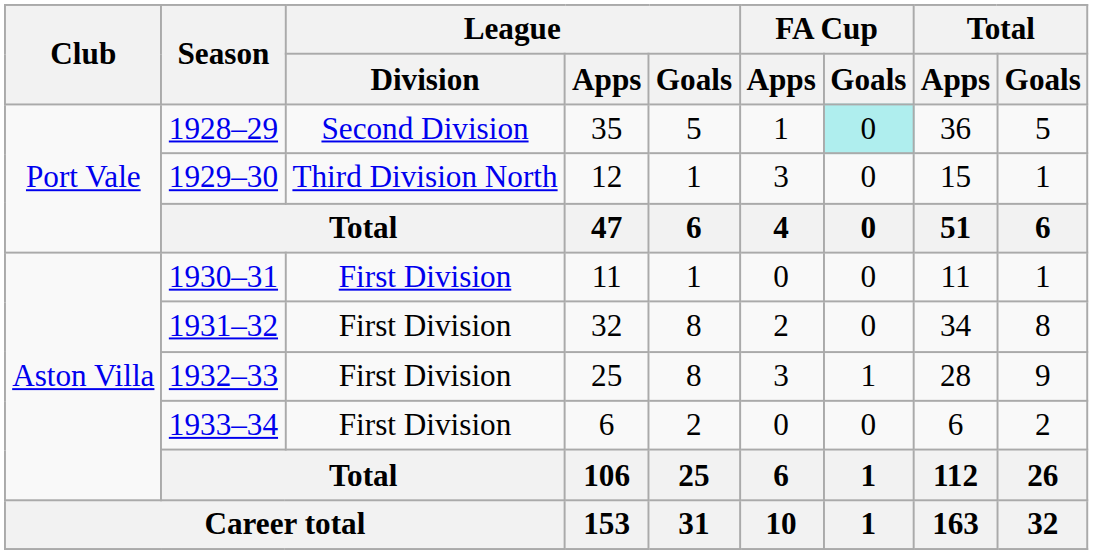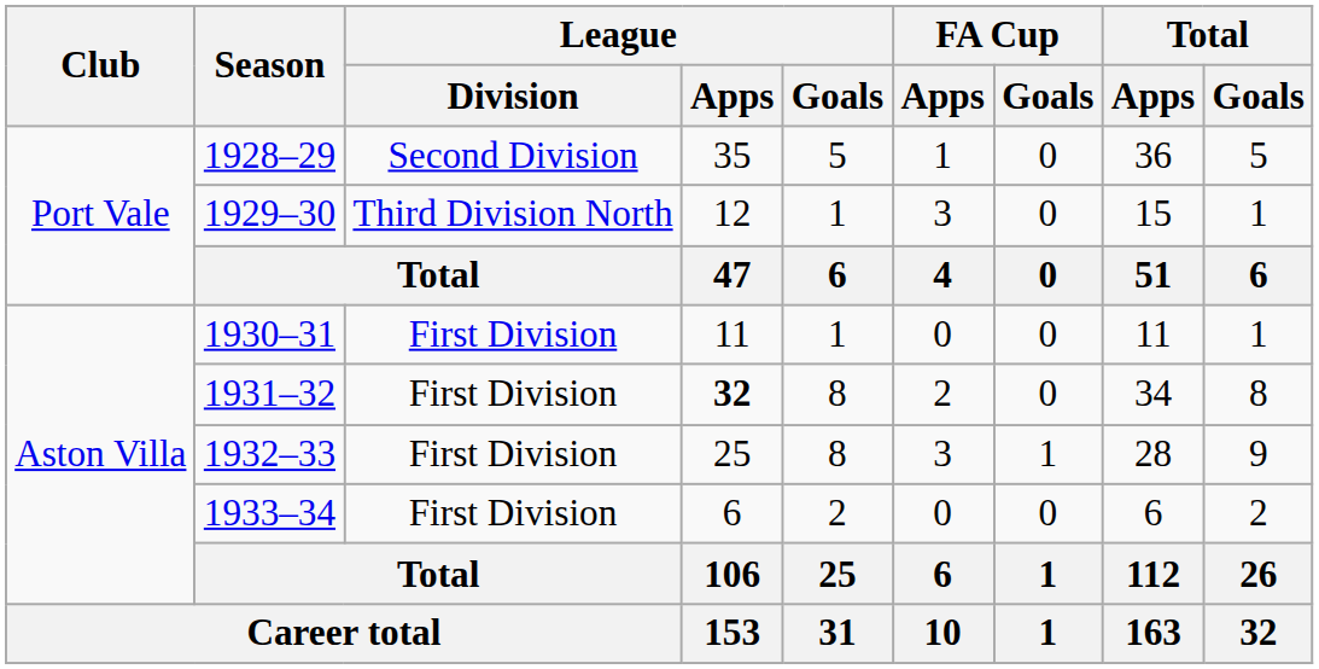1928–29 | FA Cup / Goals: paleturquoise background -> no background
1931–32 | League / Apps: normal -> bold
